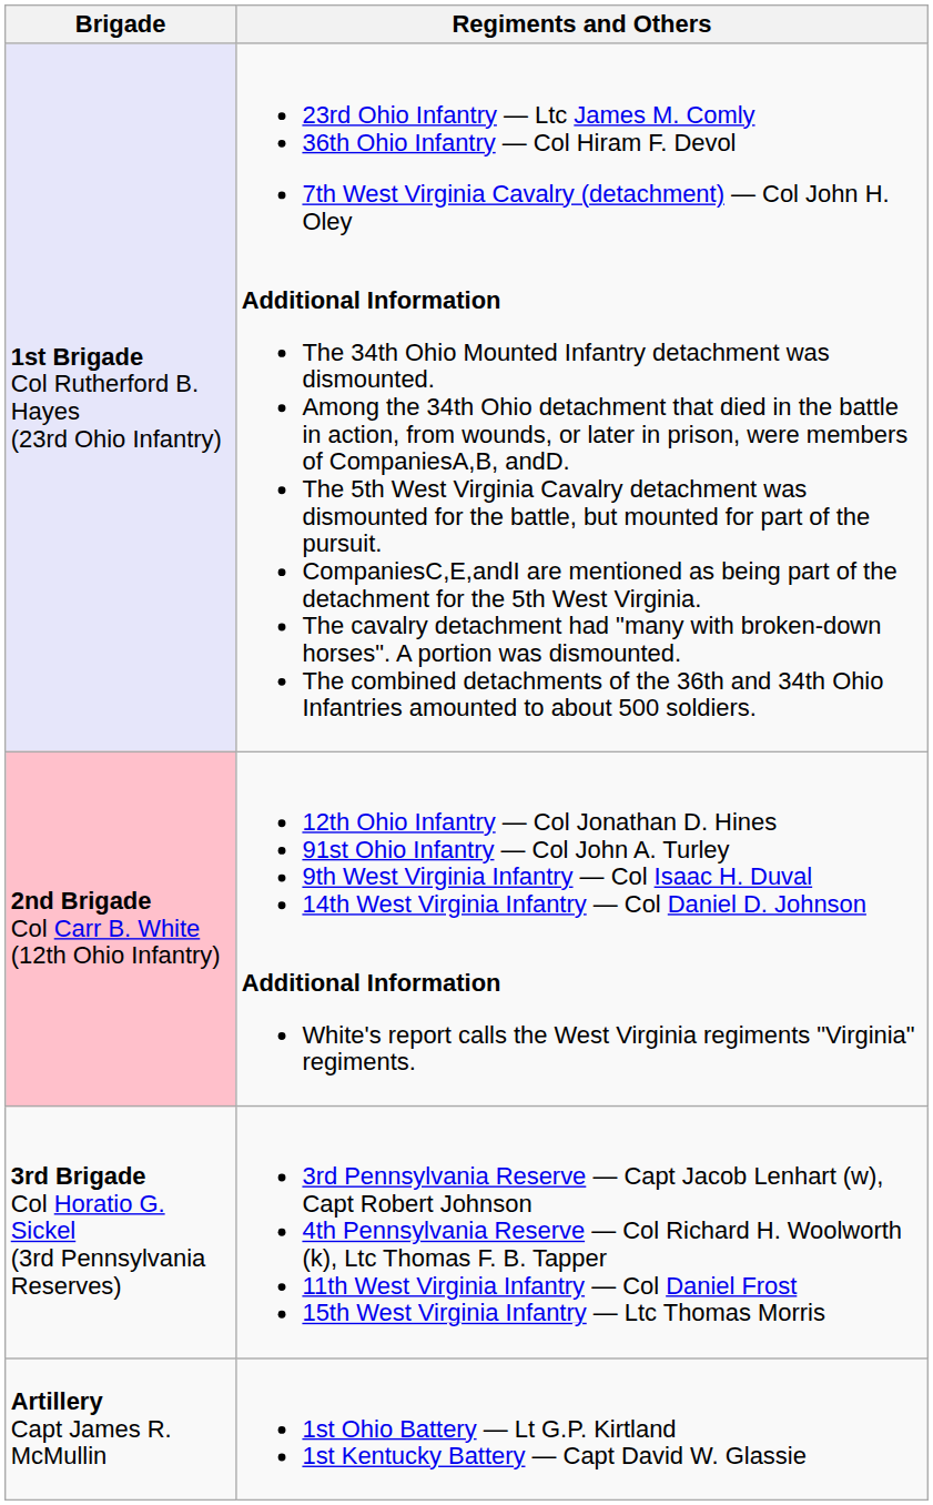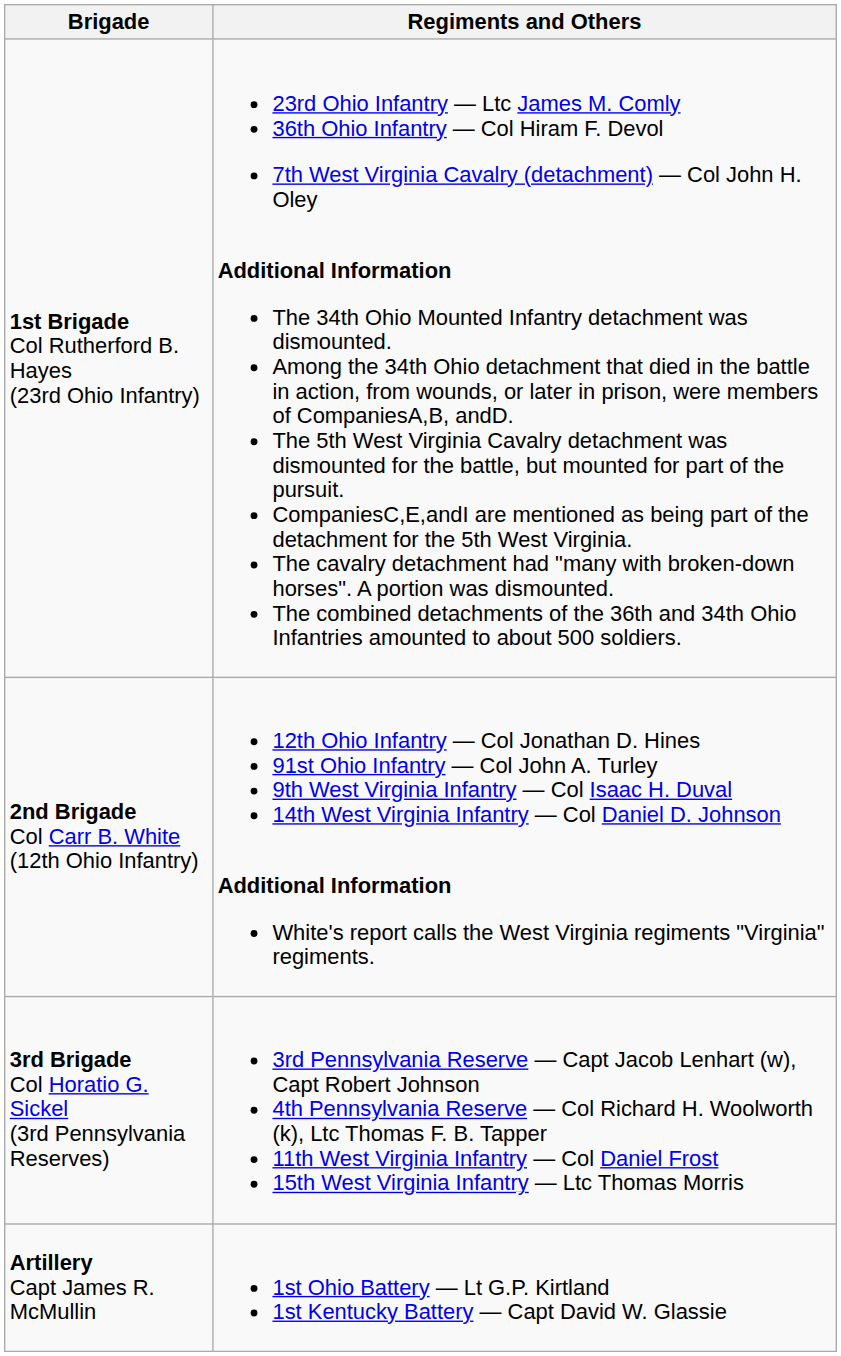1st Brigade Col Rutherford B. Hayes (23rd Ohio Infantry) | Brigade: lavender background -> no background
2nd Brigade Col Carr B. White (12th Ohio Infantry) | Brigade: pink background -> no background
